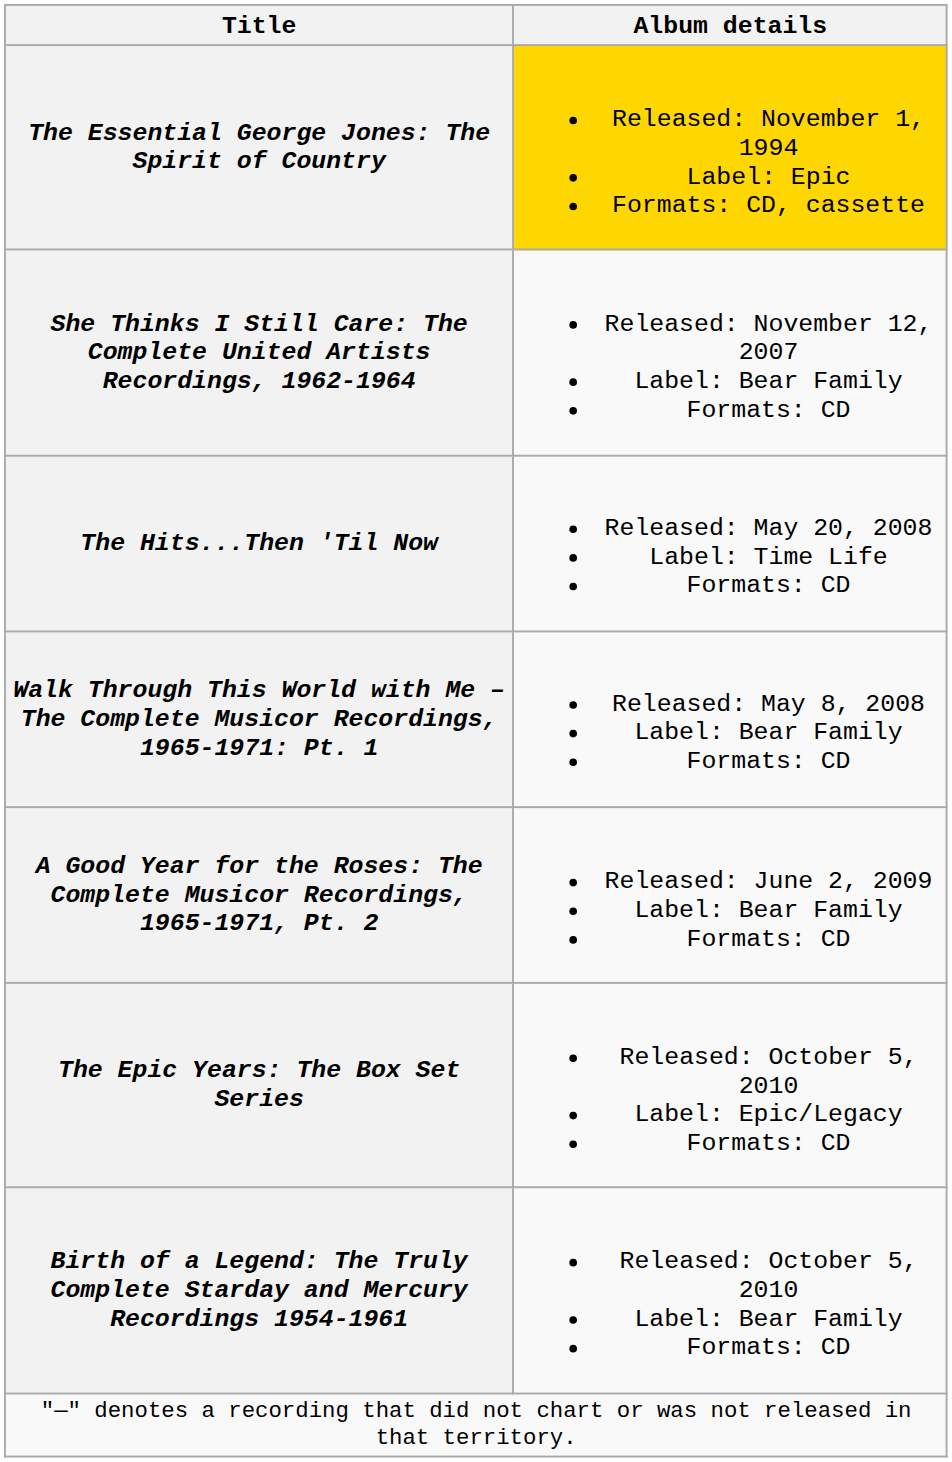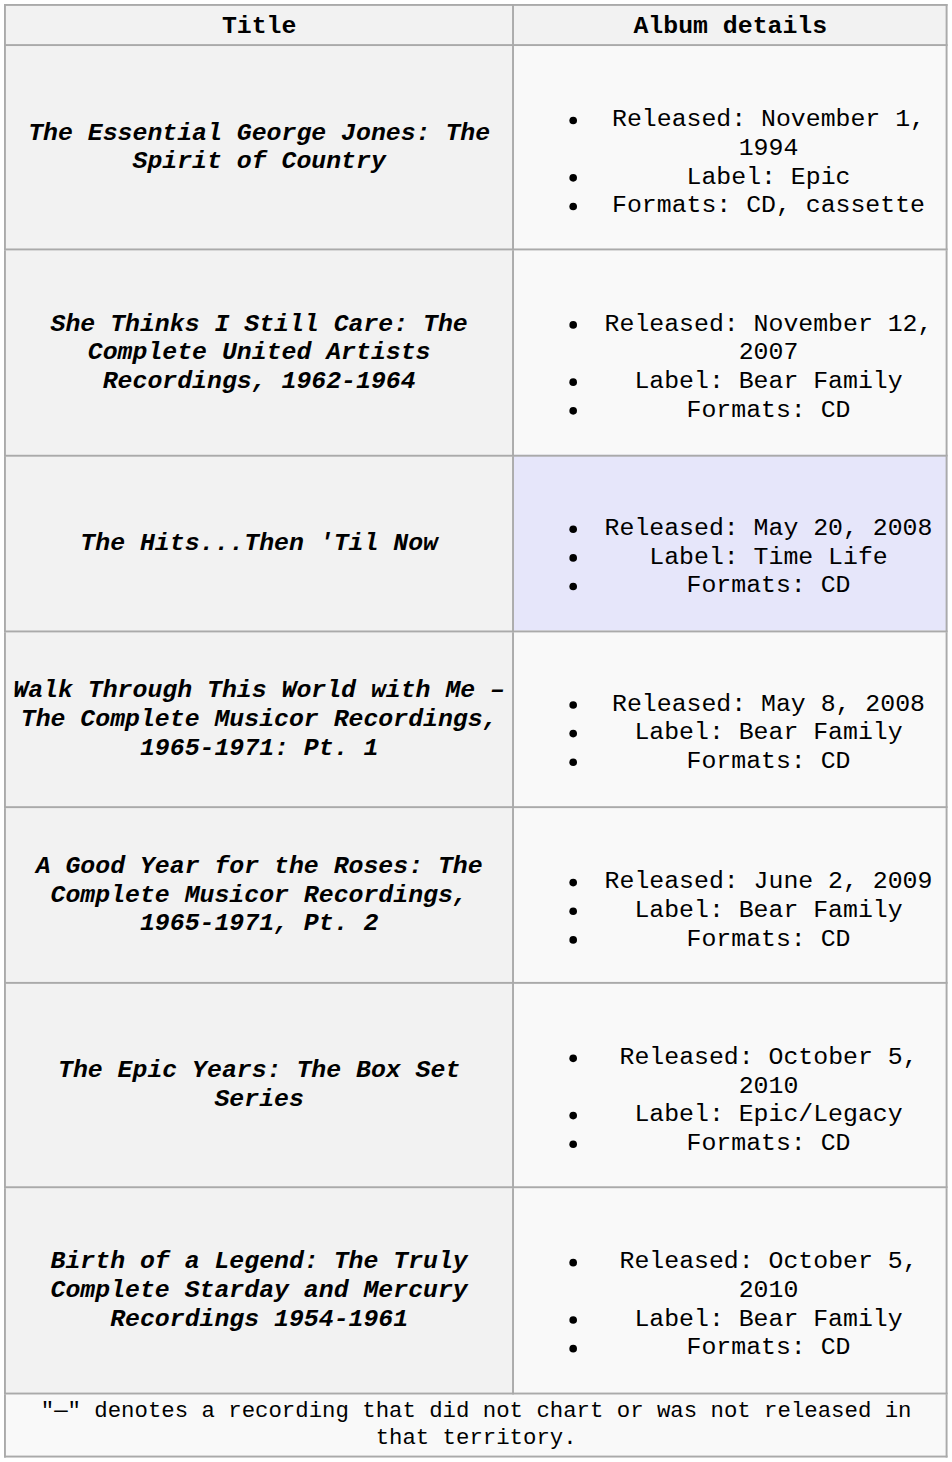The Essential George Jones: The Spirit of Country | Album details: gold background -> no background
The Hits...Then 'Til Now | Album details: no background -> lavender background
